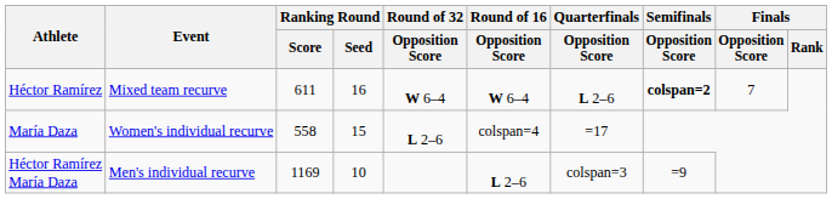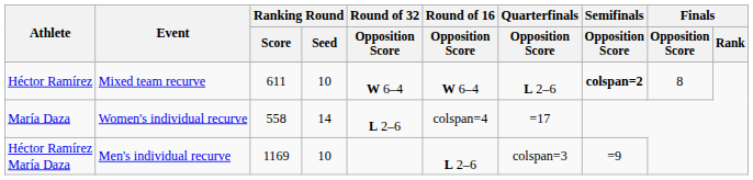Héctor Ramírez | Ranking Round / Seed: 16 -> 10
Héctor Ramírez | Finals / Opposition Score: 7 -> 8
María Daza | Ranking Round / Seed: 15 -> 14
